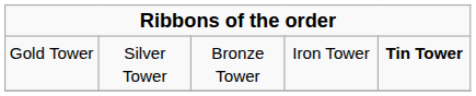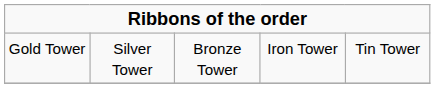Gold Tower | column 5: bold -> normal
